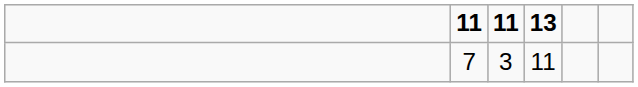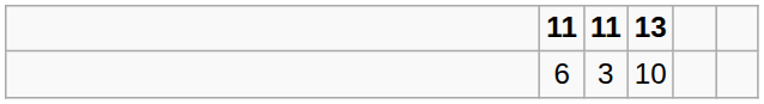row 2 | column 2: 7 -> 6
row 2 | 13: 11 -> 10
